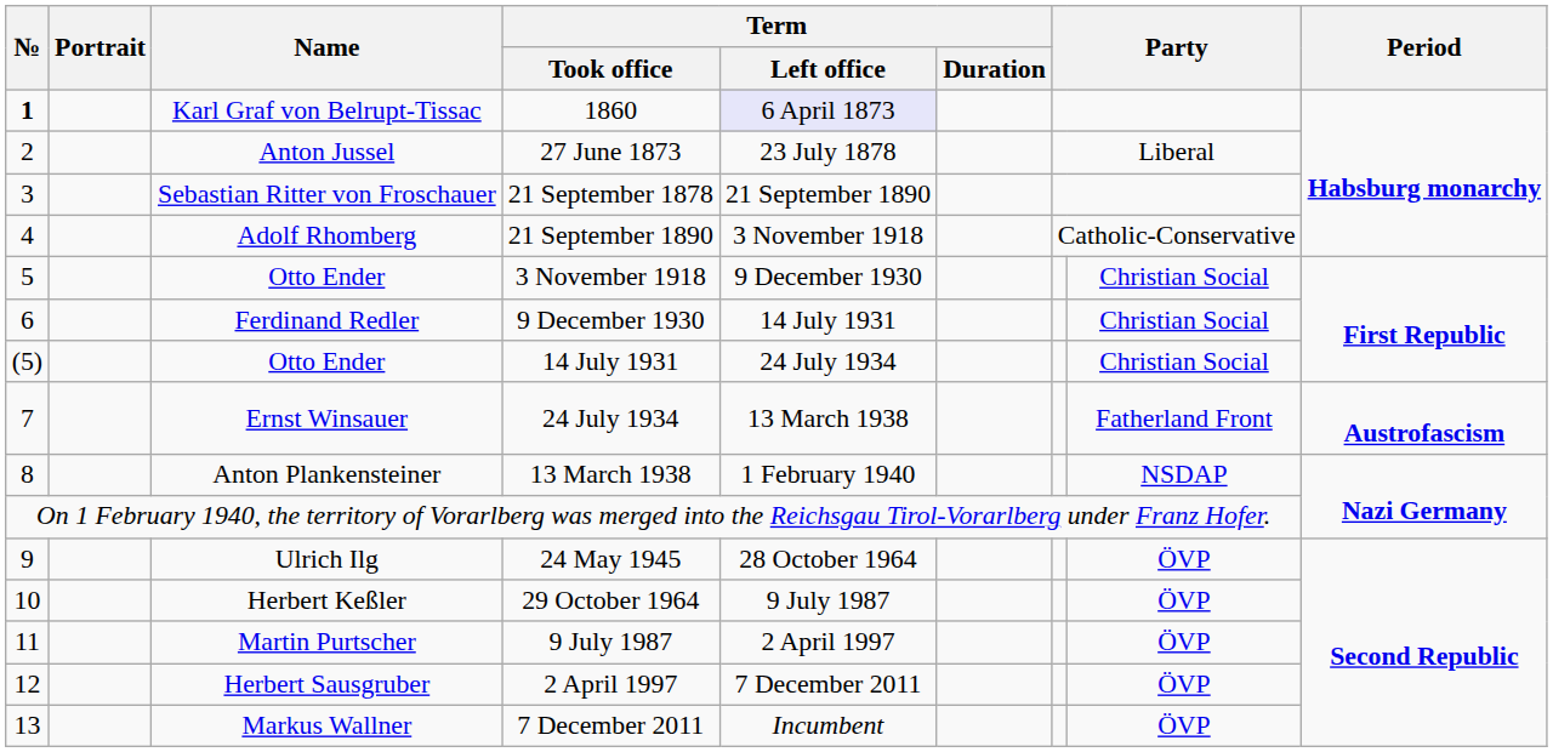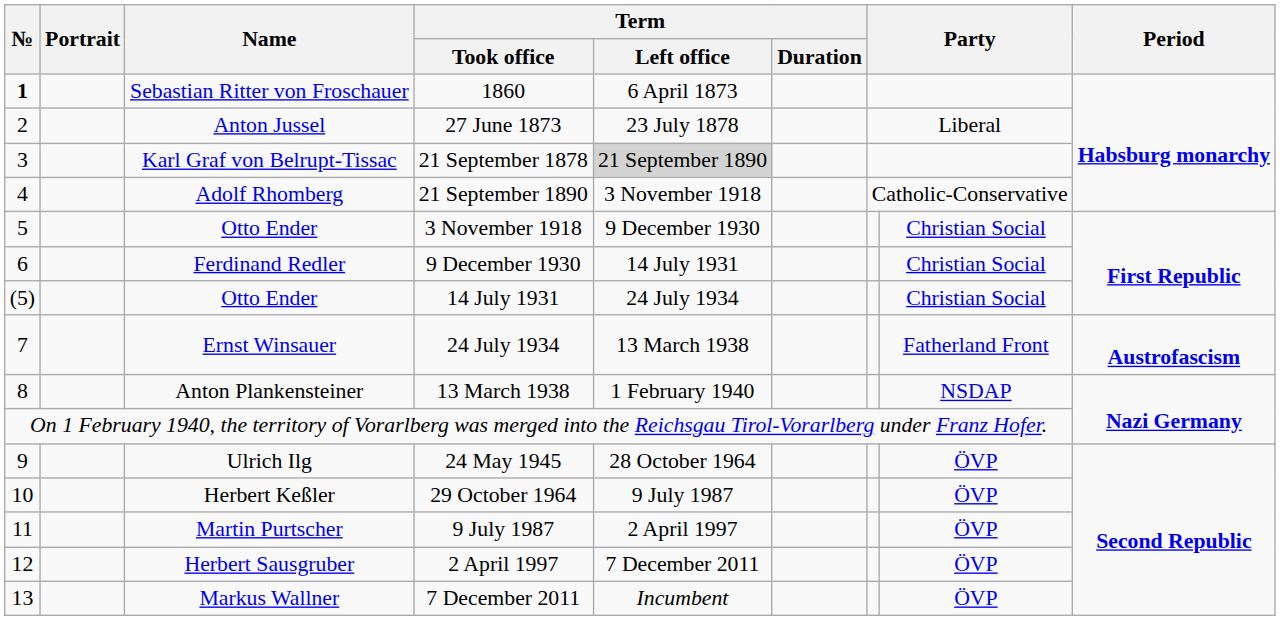1860 | Name: Karl Graf von Belrupt-Tissac -> Sebastian Ritter von Froschauer
1860 | Term / Left office: lavender background -> no background
21 September 1878 | Name: Sebastian Ritter von Froschauer -> Karl Graf von Belrupt-Tissac
21 September 1878 | Term / Left office: no background -> lightgrey background
